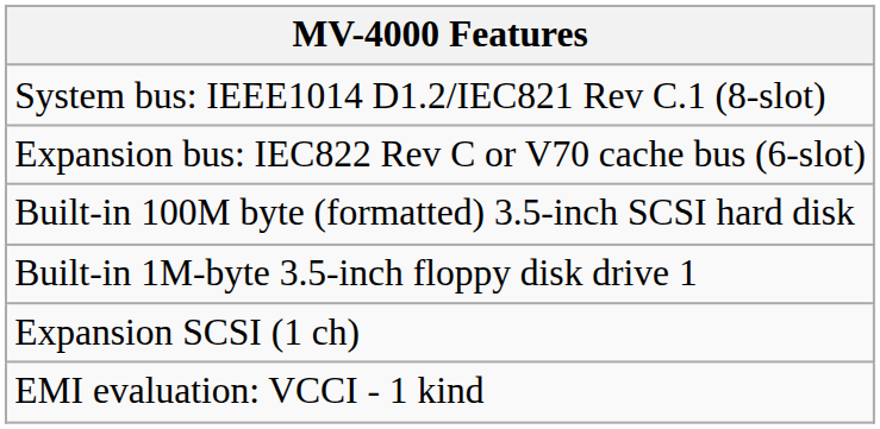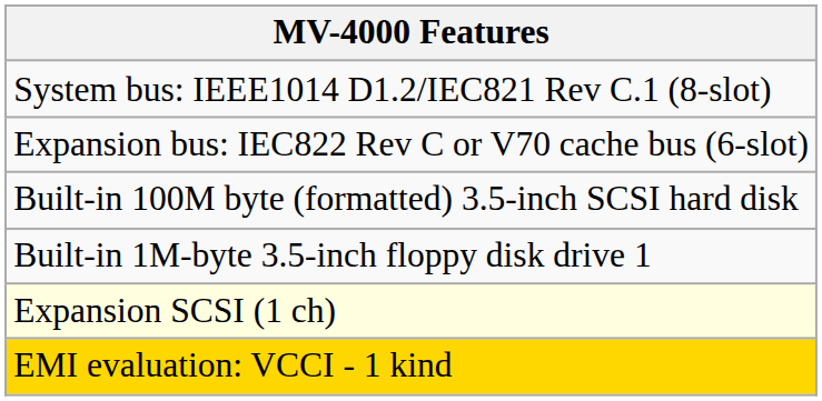row 6 | column 1: no background -> lightyellow background
row 7 | column 1: no background -> gold background
